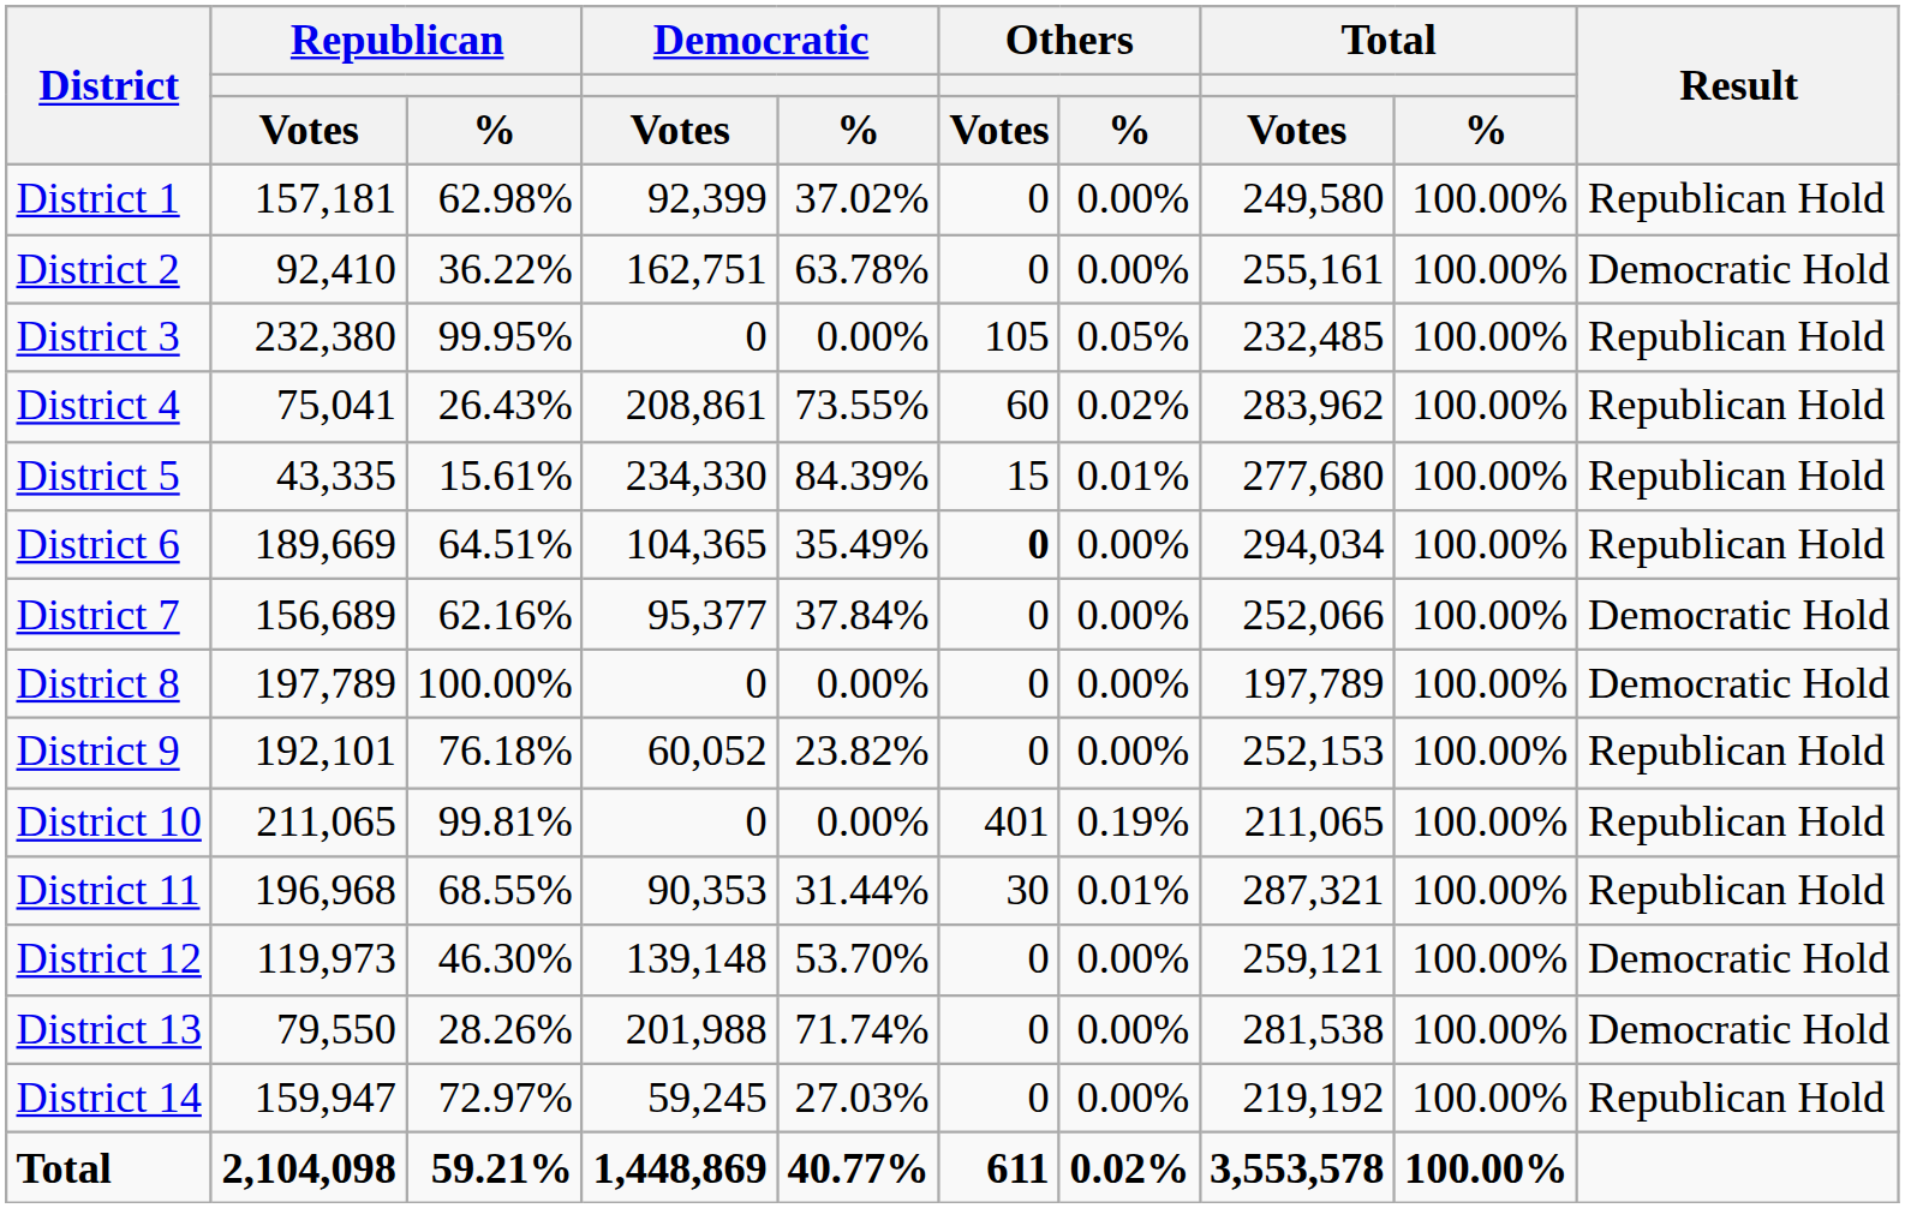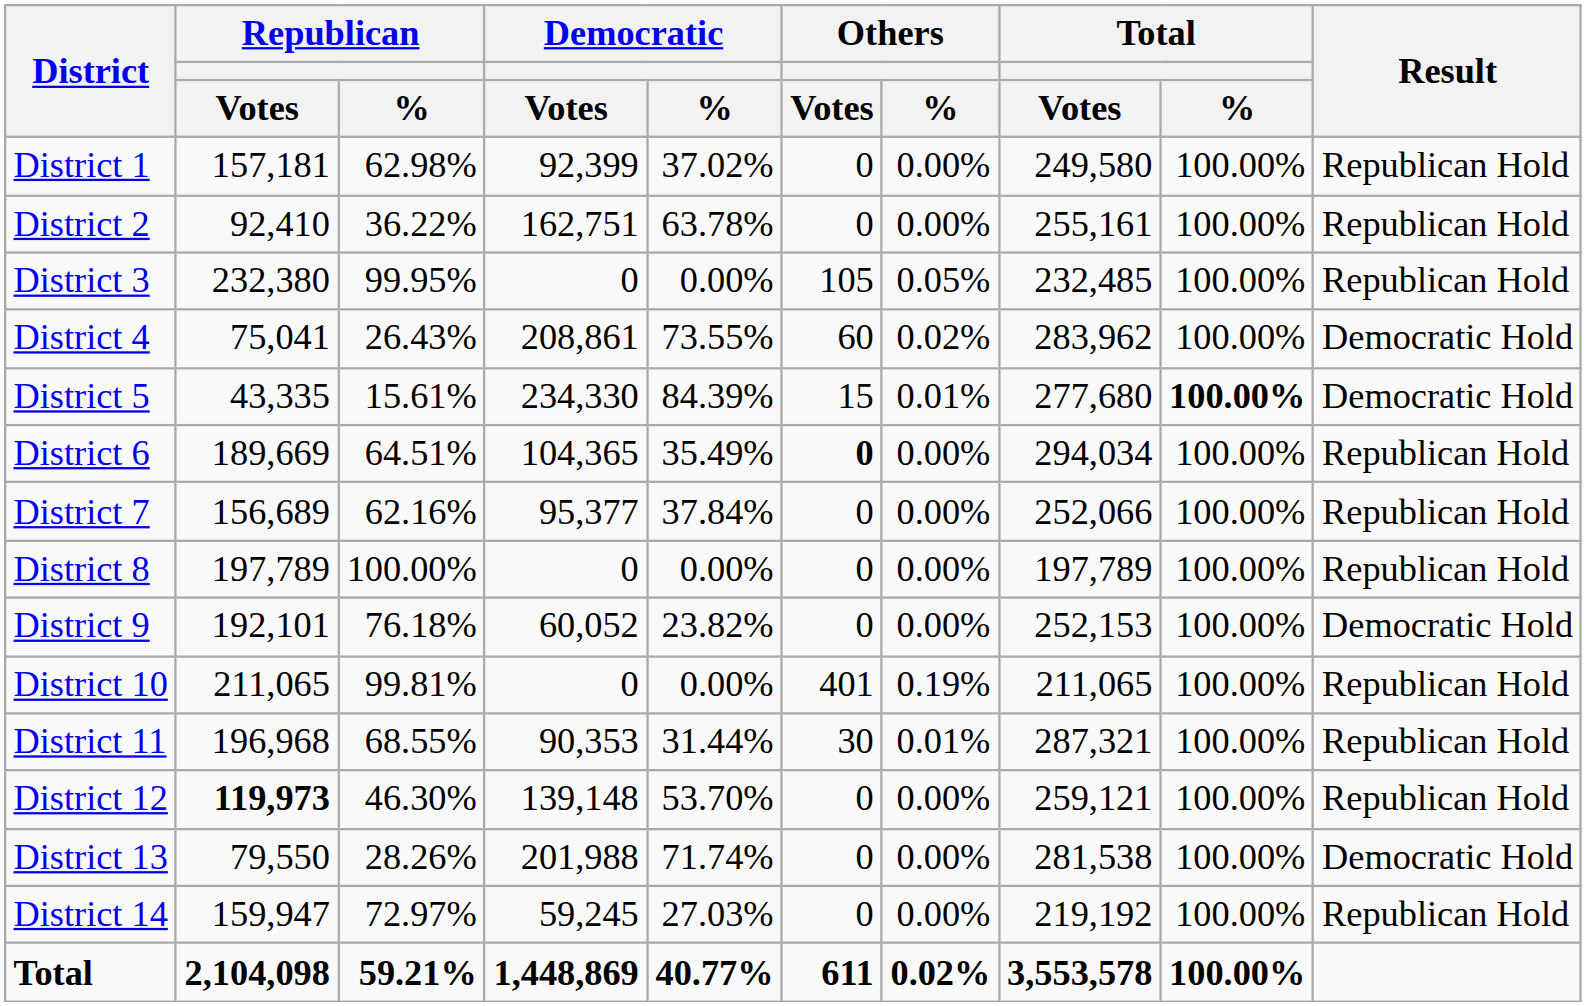District 2 | Result: Democratic Hold -> Republican Hold
District 4 | Result: Republican Hold -> Democratic Hold
District 5 | Total / %: normal -> bold
District 5 | Result: Republican Hold -> Democratic Hold
District 7 | Result: Democratic Hold -> Republican Hold
District 8 | Result: Democratic Hold -> Republican Hold
District 9 | Result: Republican Hold -> Democratic Hold
District 12 | Republican / Votes: normal -> bold
District 12 | Result: Democratic Hold -> Republican Hold
